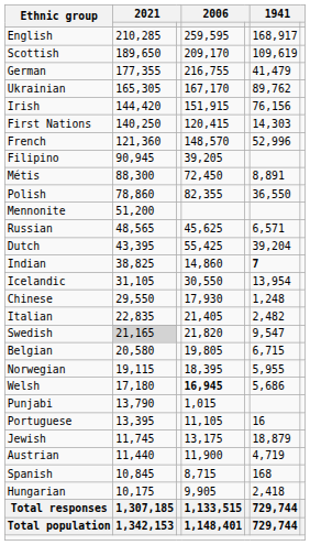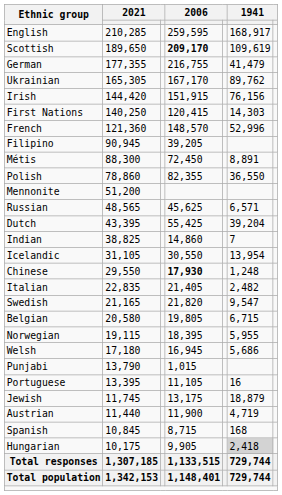Scottish | column 4: normal -> bold
Indian | column 6: bold -> normal
Chinese | column 4: normal -> bold
Swedish | column 2: lightgrey background -> no background
Welsh | column 4: bold -> normal
Hungarian | column 6: no background -> lightgrey background
